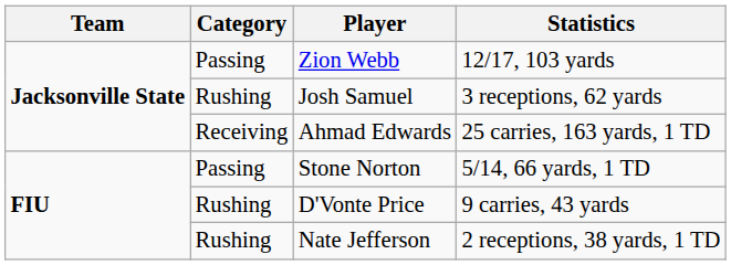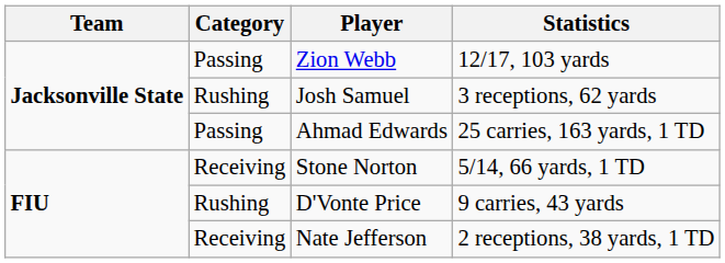Ahmad Edwards | Category: Receiving -> Passing
Stone Norton | Category: Passing -> Receiving
Nate Jefferson | Category: Rushing -> Receiving
